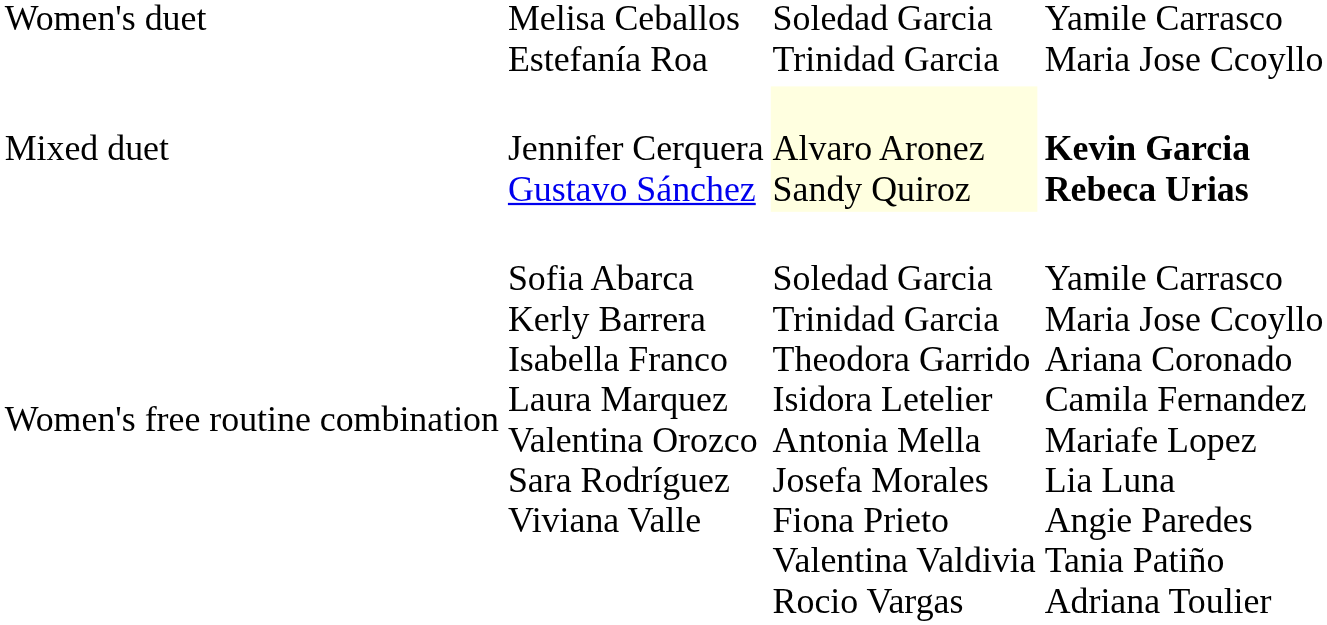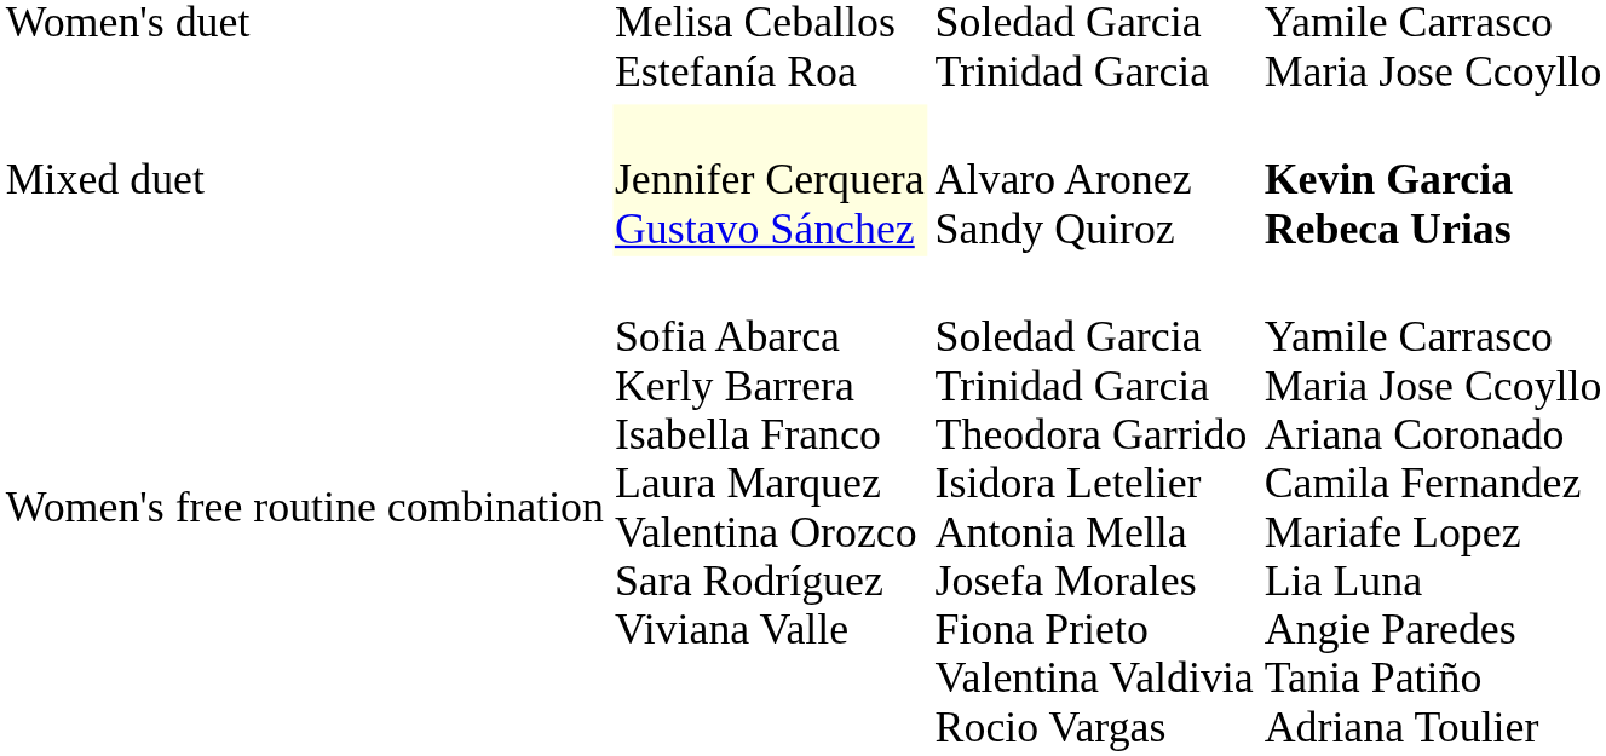Mixed duet | column 2: no background -> lightyellow background
Mixed duet | column 3: lightyellow background -> no background
